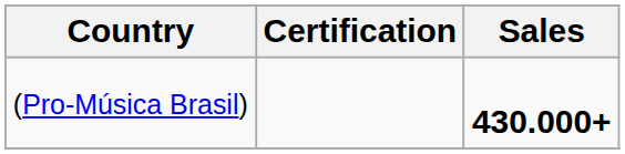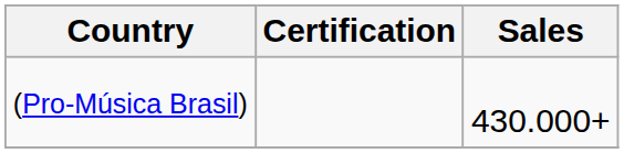(Pro-Música Brasil) | Sales: bold -> normal
